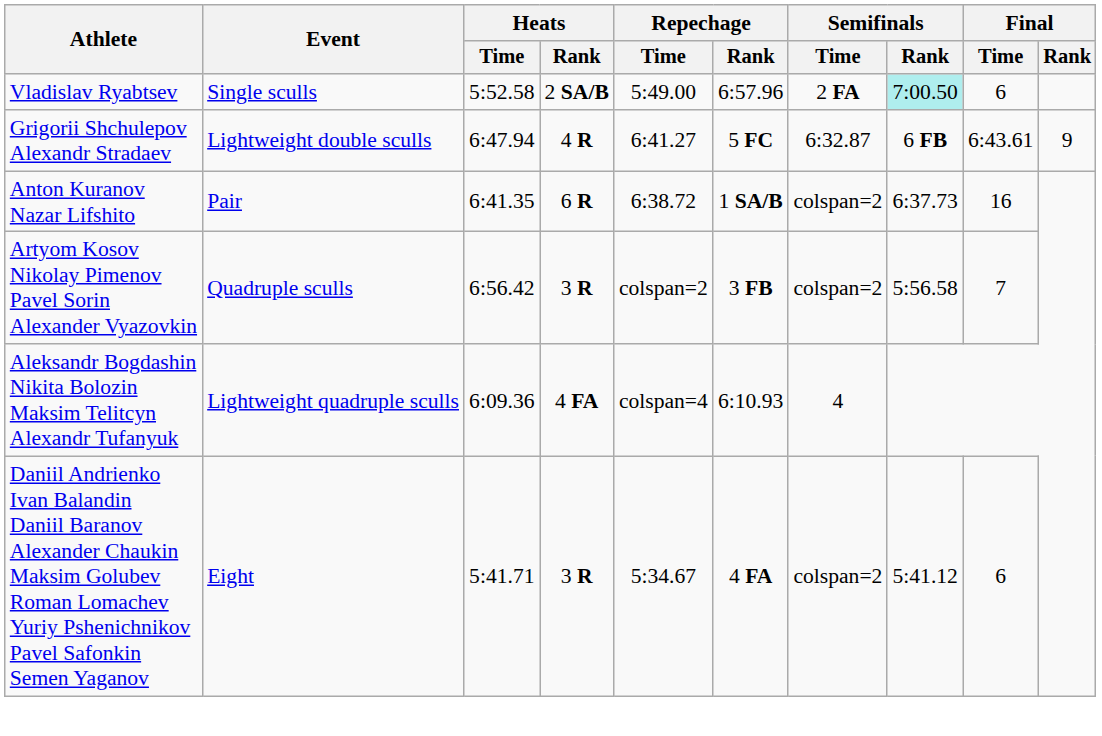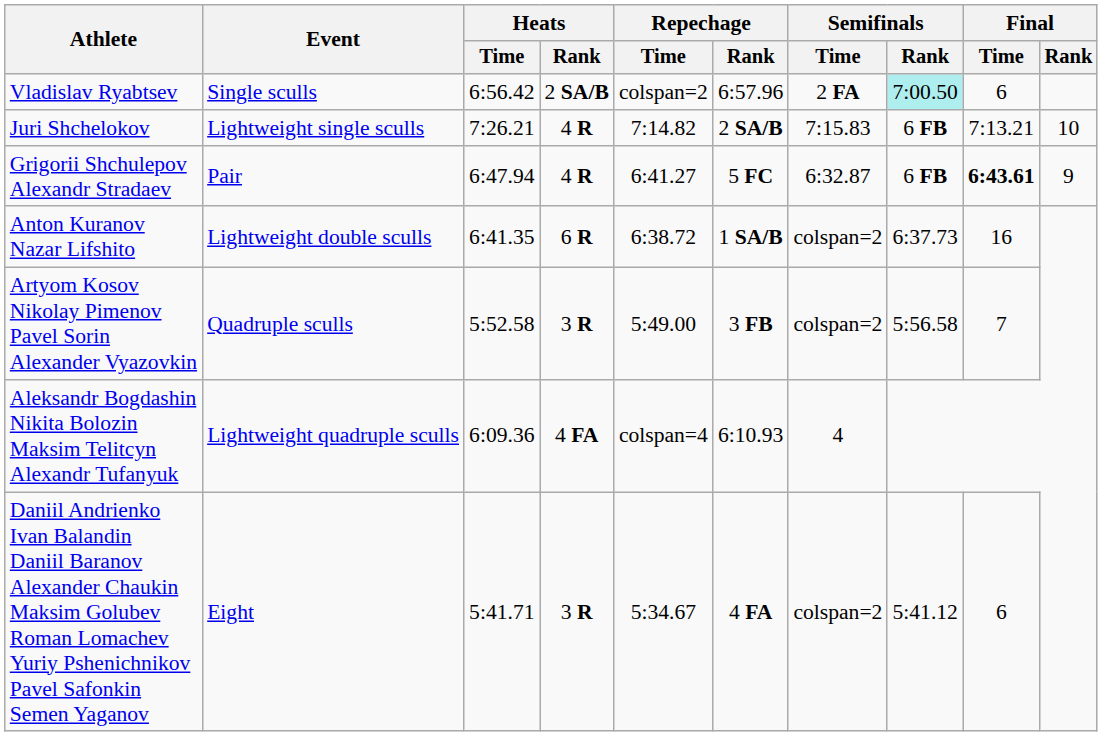Vladislav Ryabtsev | Heats / Time: 5:52.58 -> 6:56.42
Vladislav Ryabtsev | Repechage / Time: 5:49.00 -> colspan=2
+ row: Juri Shchelokov | Lightweight single sculls | 7:26.21 | 4 R | 7:14.82 | 2 SA/B | 7:15.83 | 6 FB | 7:13.21 | 10
Grigorii Shchulepov Alexandr Stradaev | Event: Lightweight double sculls -> Pair
Grigorii Shchulepov Alexandr Stradaev | Final / Time: normal -> bold
Anton Kuranov Nazar Lifshito | Event: Pair -> Lightweight double sculls
Artyom Kosov Nikolay Pimenov Pavel Sorin Alexander Vyazovkin | Heats / Time: 6:56.42 -> 5:52.58
Artyom Kosov Nikolay Pimenov Pavel Sorin Alexander Vyazovkin | Repechage / Time: colspan=2 -> 5:49.00
